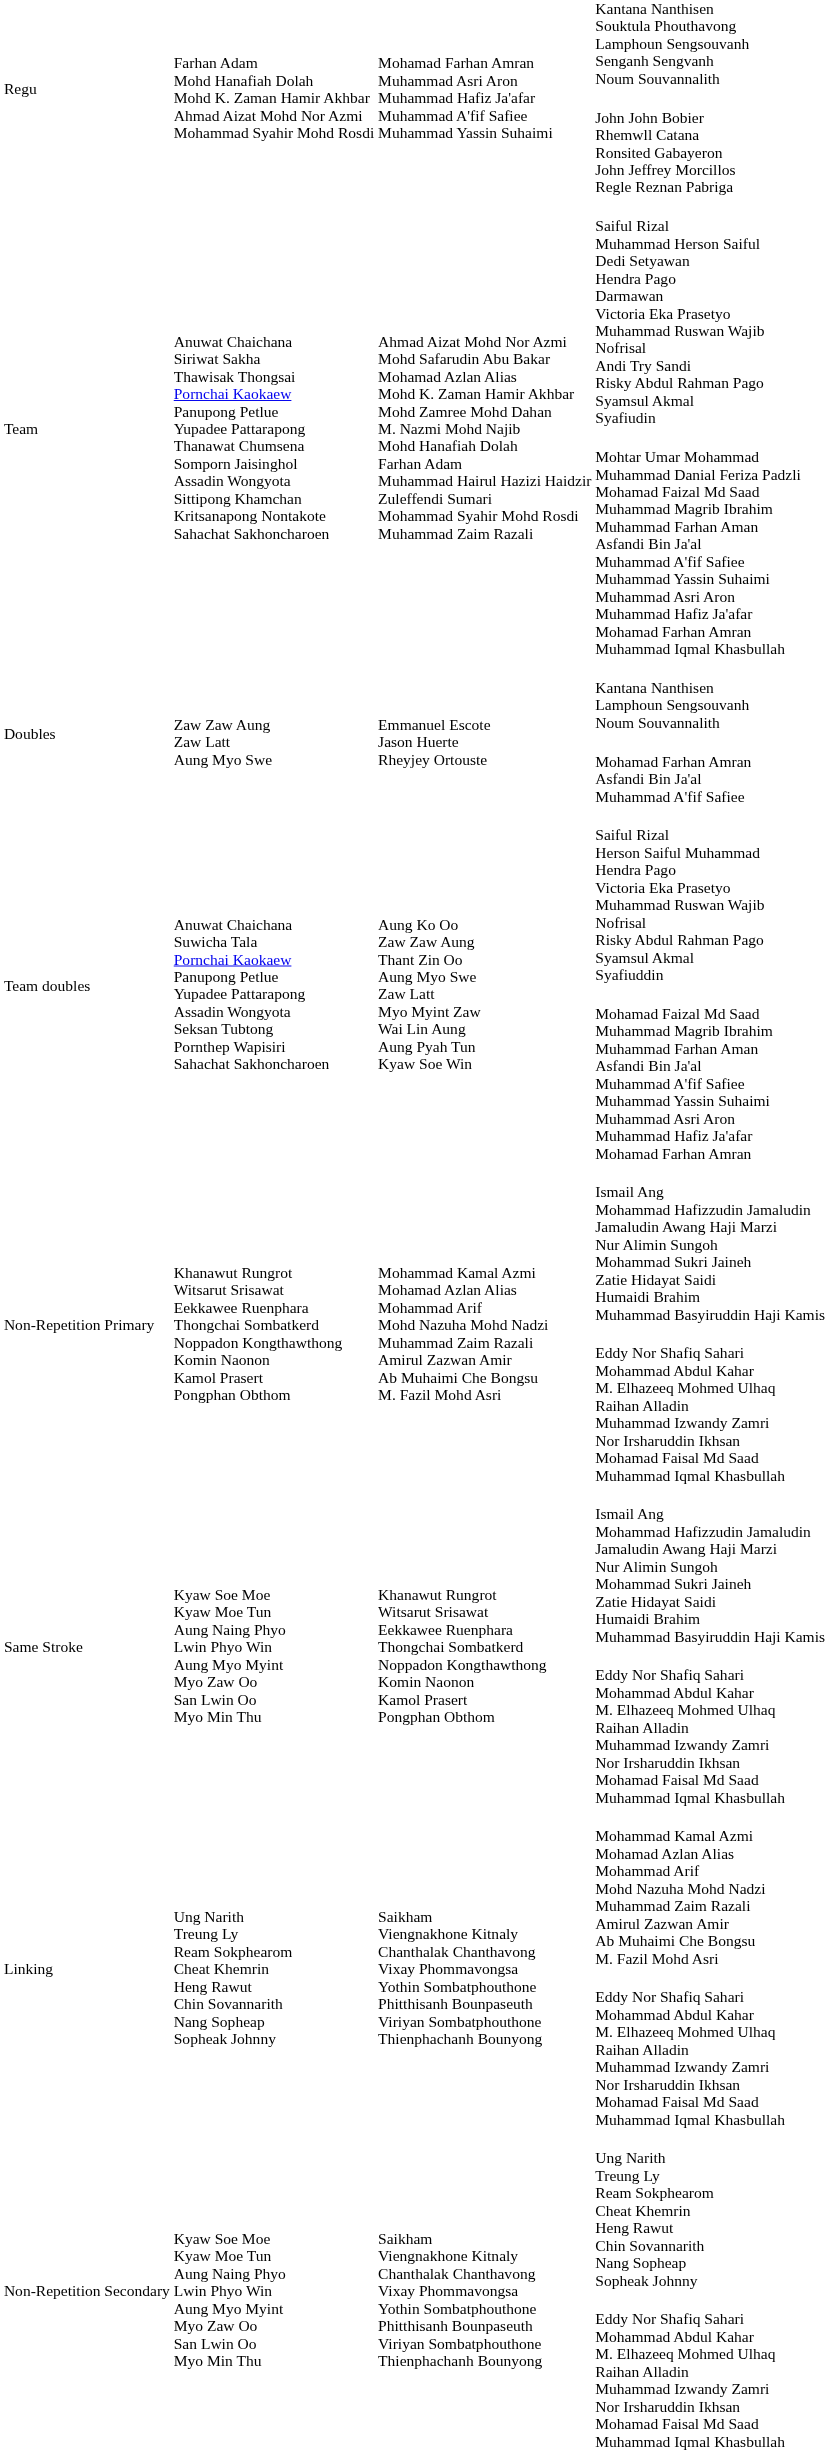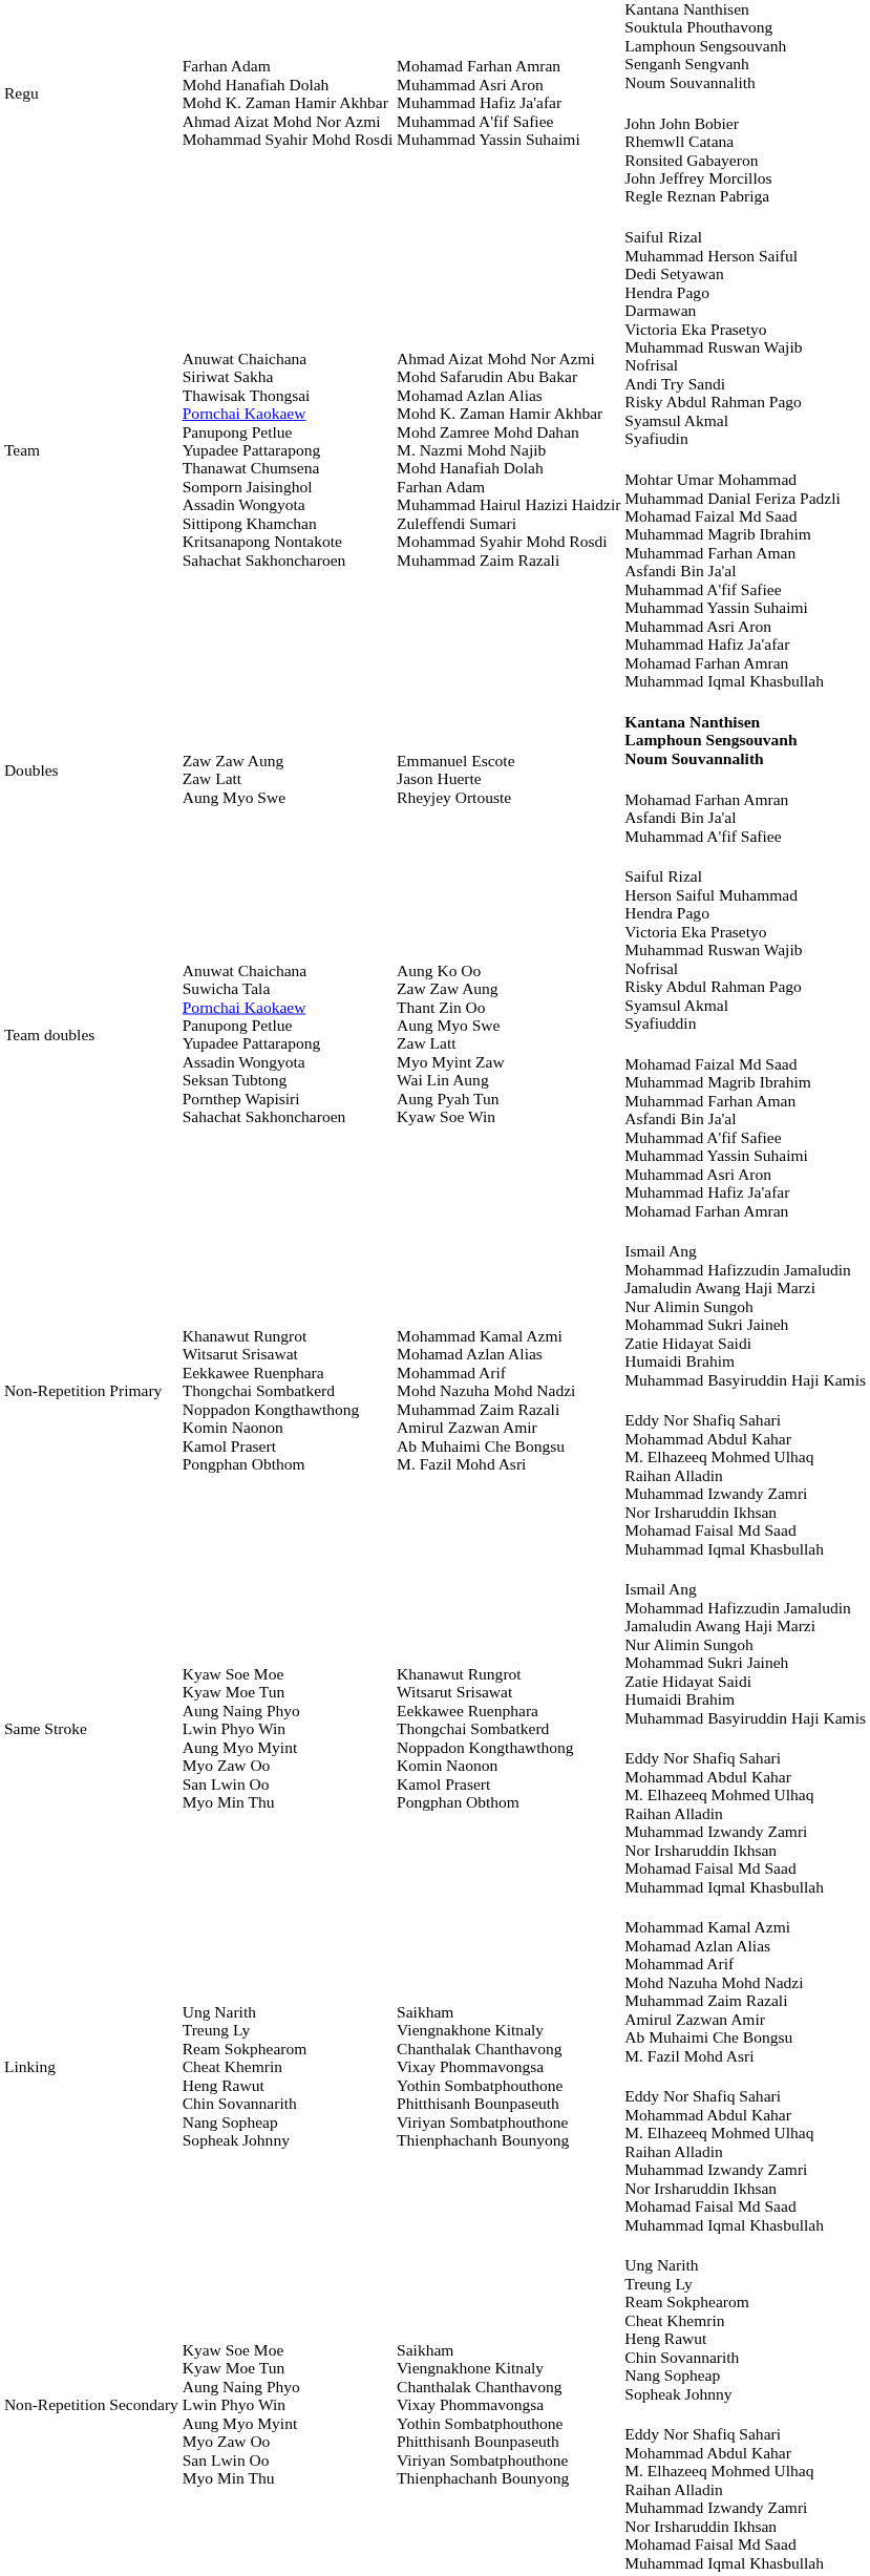Kantana Nanthisen Lamphoun Sengsouvanh Noum Souvannalith | column 4: normal -> bold
